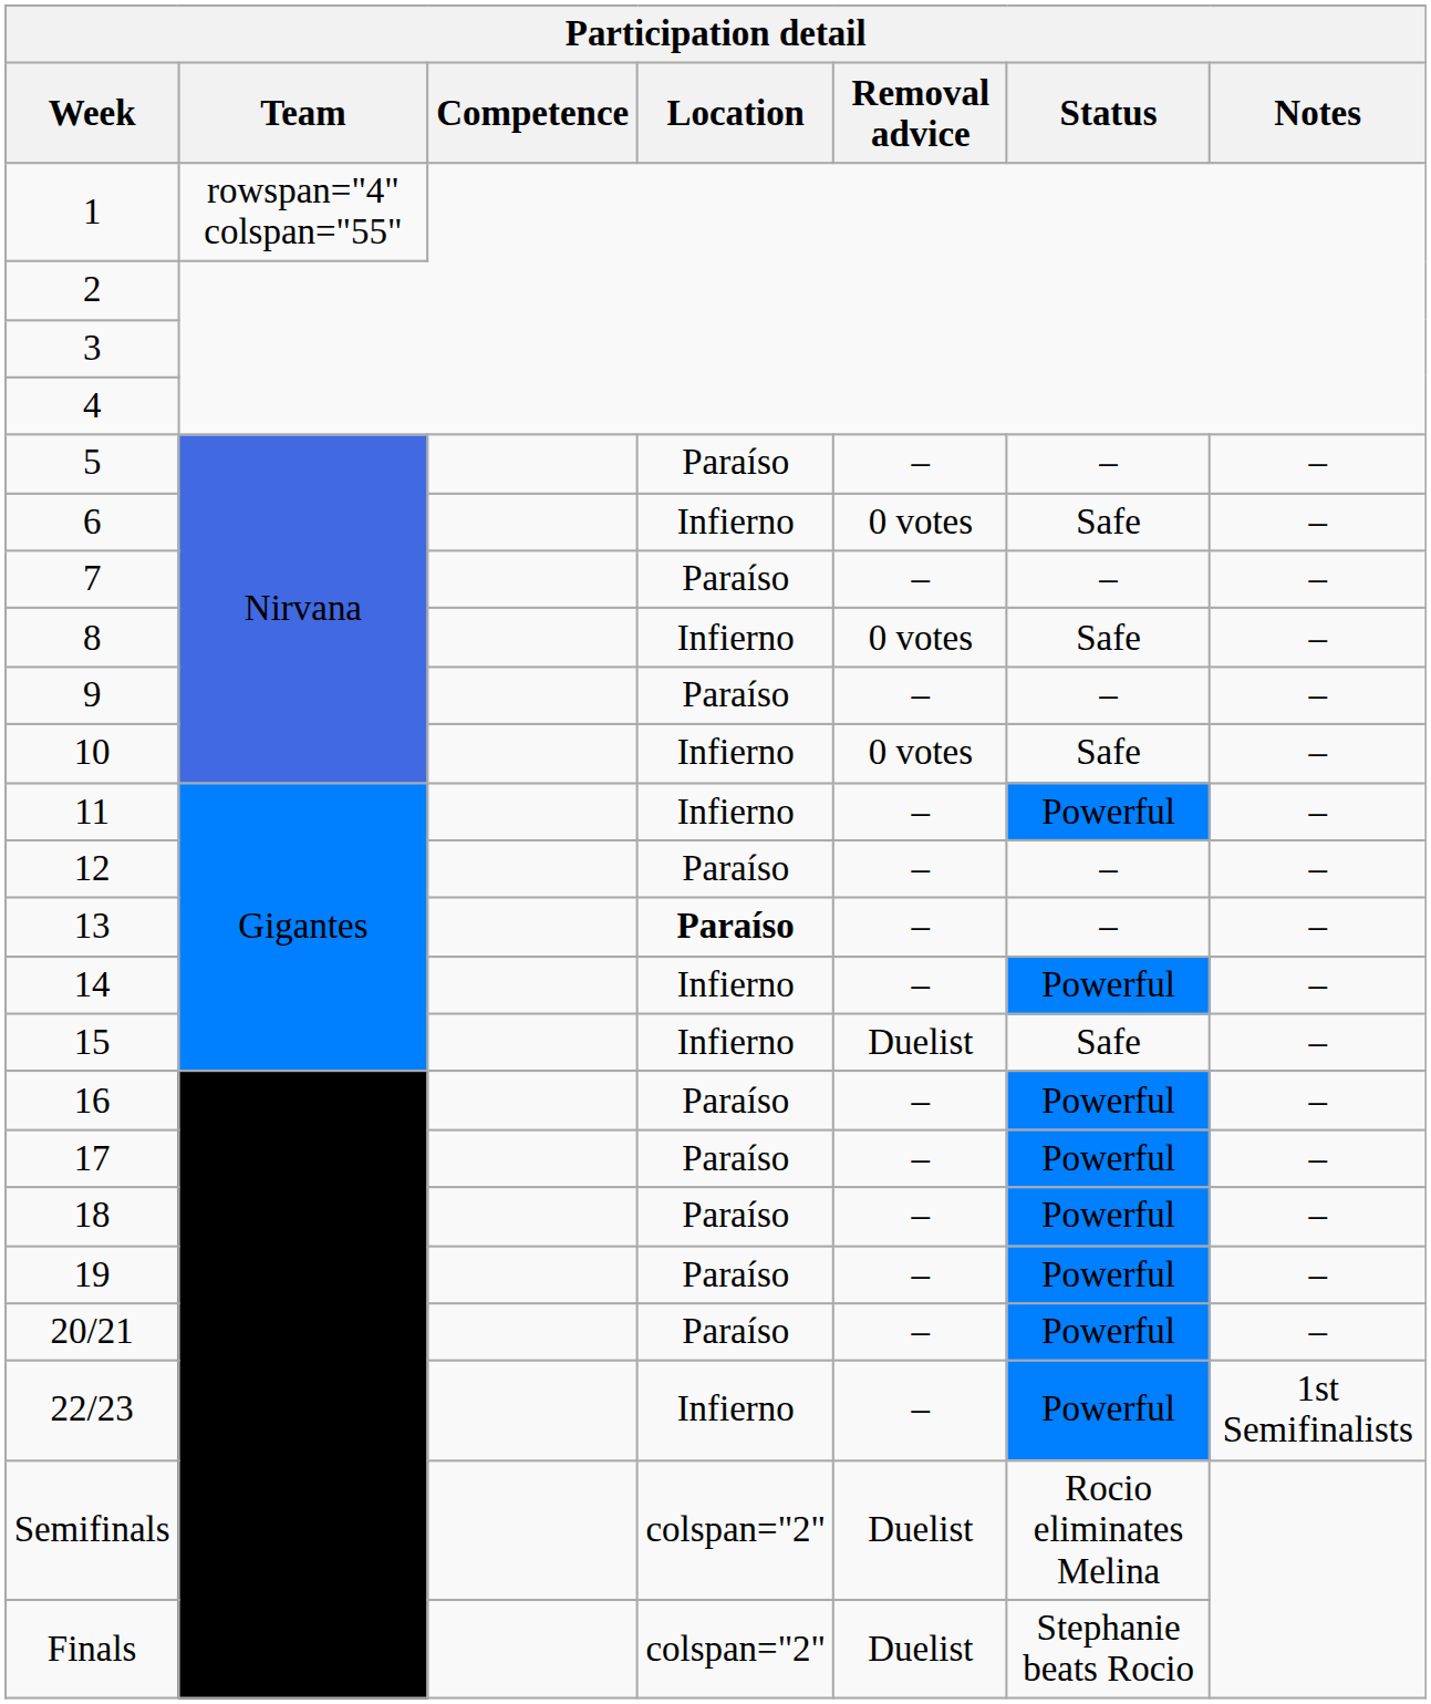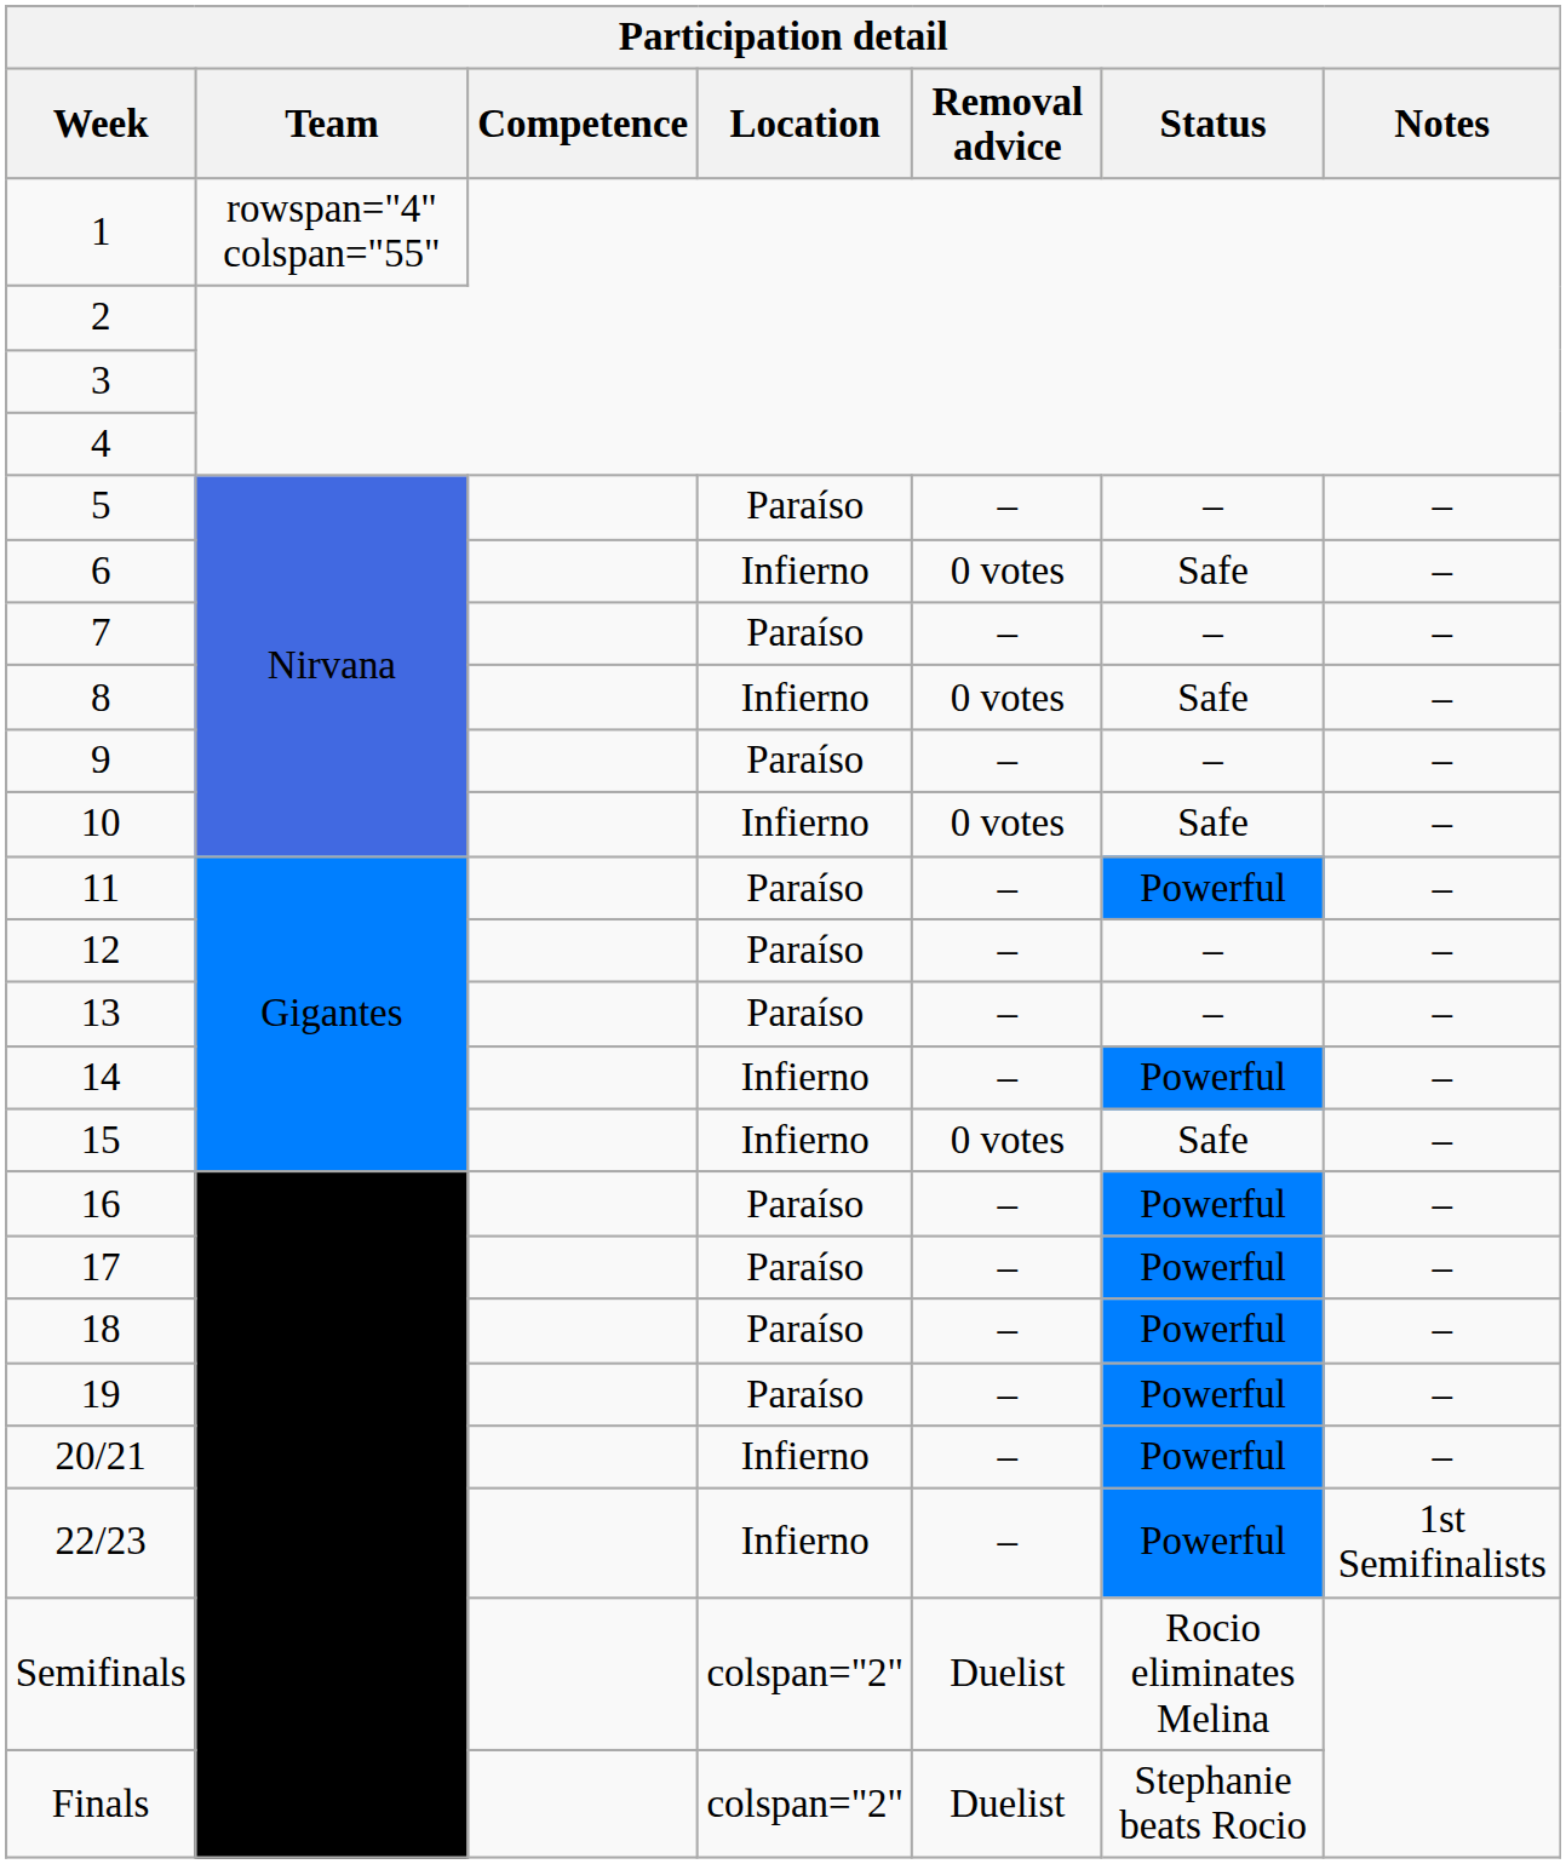11 | Location: Infierno -> Paraíso
13 | Location: bold -> normal
15 | Removal advice: Duelist -> 0 votes
20/21 | Location: Paraíso -> Infierno
